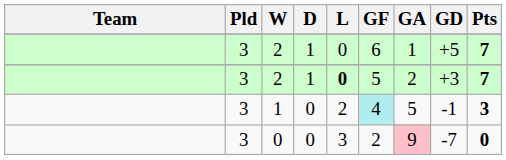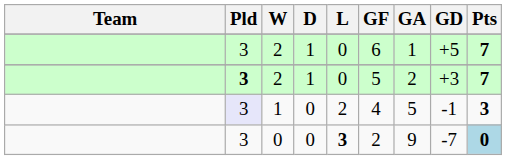row 3 | Pld: normal -> bold
row 3 | L: bold -> normal
row 4 | Pld: no background -> lavender background
row 4 | GF: paleturquoise background -> no background
row 5 | L: normal -> bold
row 5 | GA: pink background -> no background
row 5 | Pts: no background -> lightblue background
